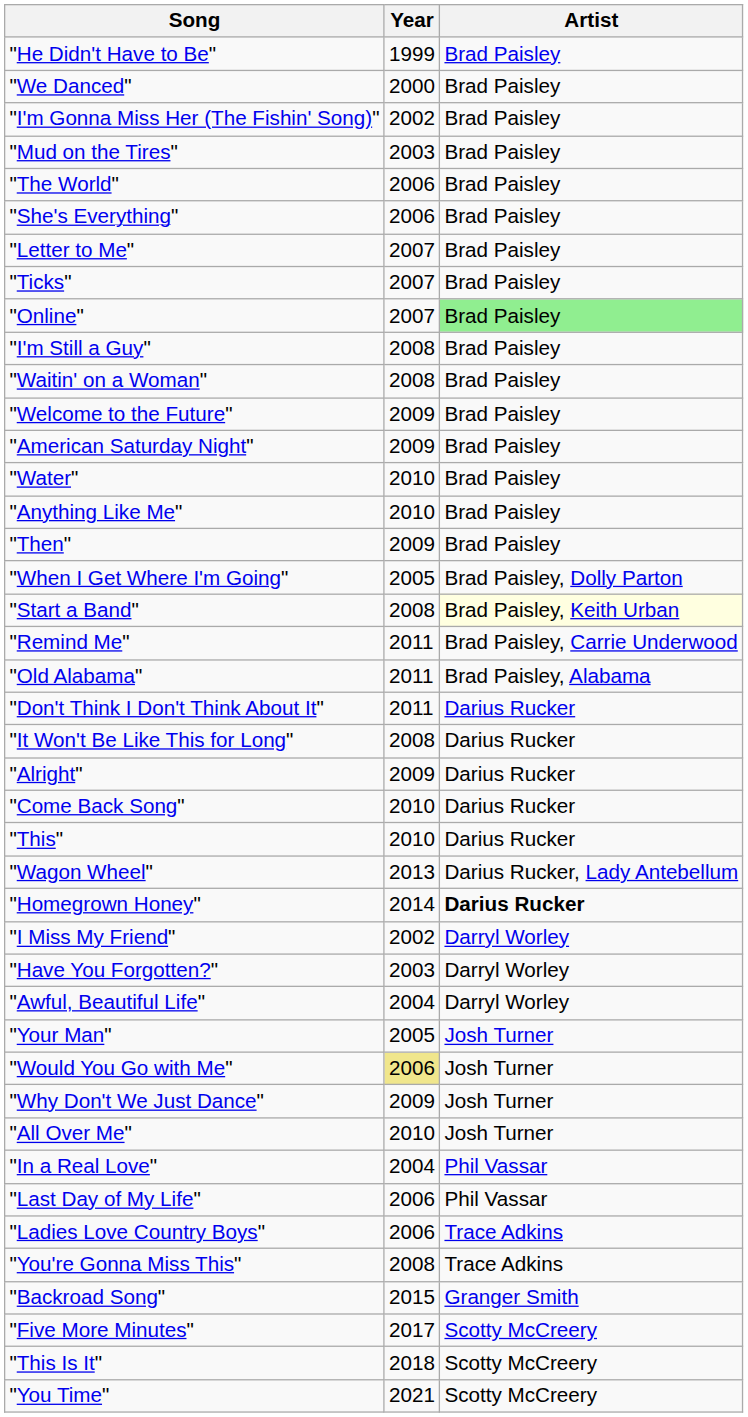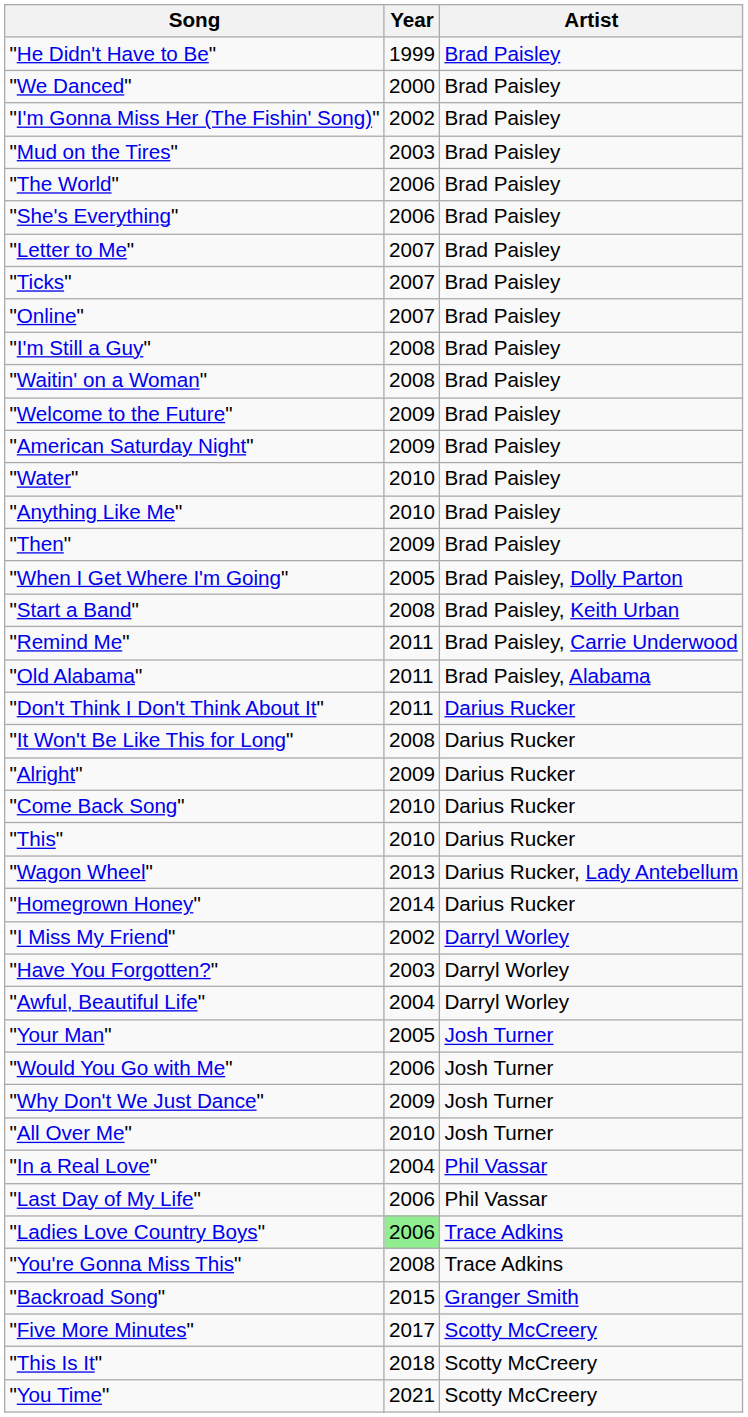"Online" | Artist: lightgreen background -> no background
"Start a Band" | Artist: lightyellow background -> no background
"Homegrown Honey" | Artist: bold -> normal
"Would You Go with Me" | Year: khaki background -> no background
"Ladies Love Country Boys" | Year: no background -> lightgreen background
